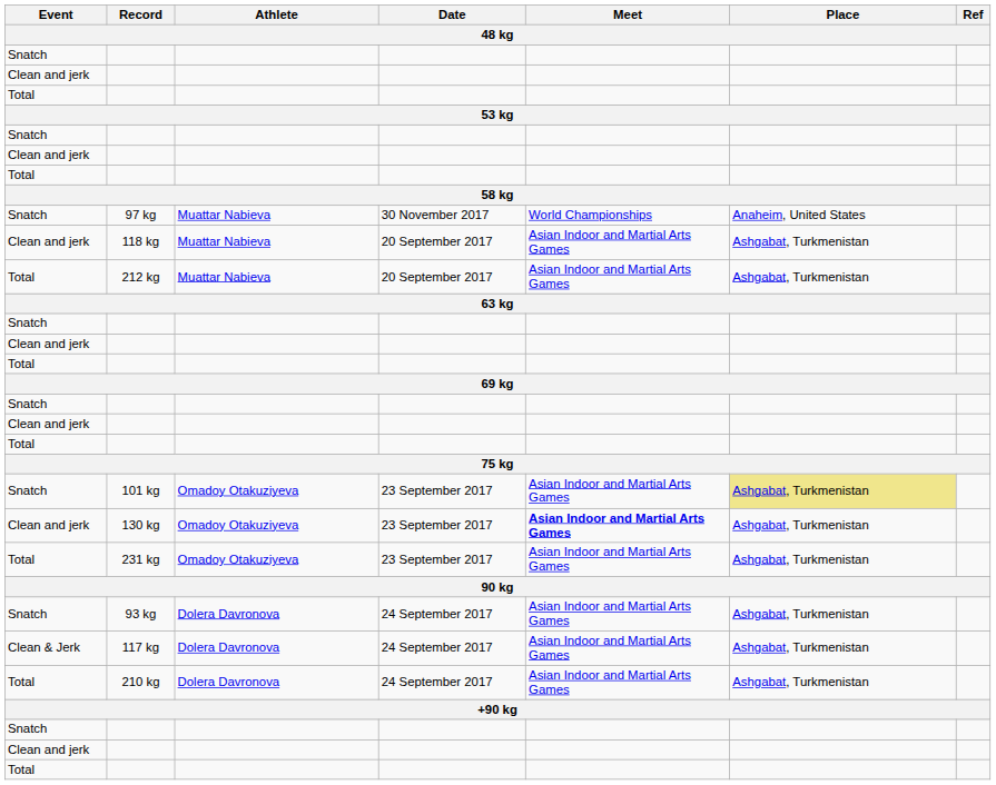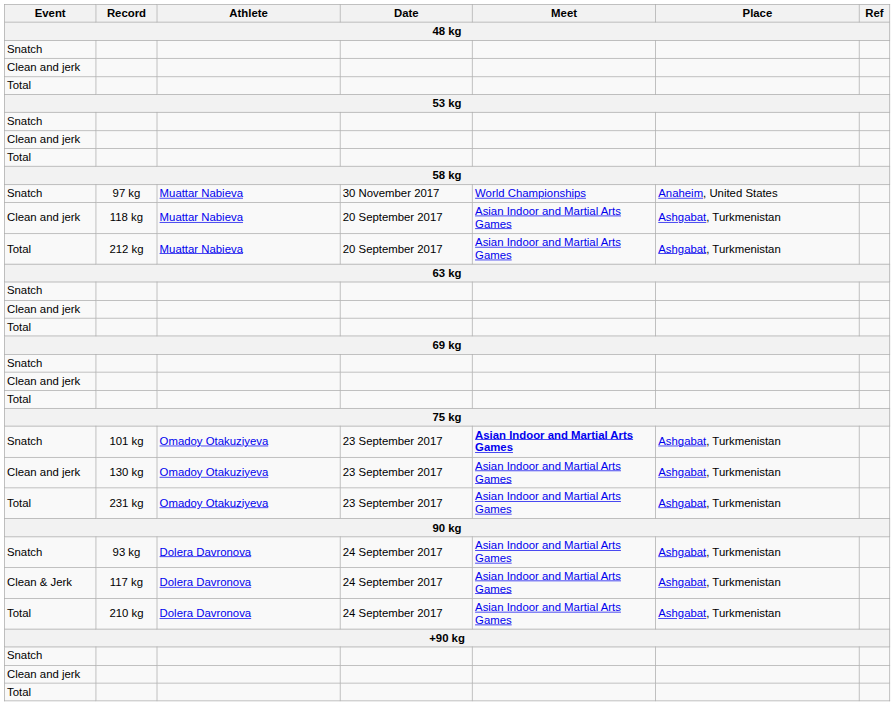101 kg | Meet: normal -> bold
101 kg | Place: khaki background -> no background
130 kg | Meet: bold -> normal
